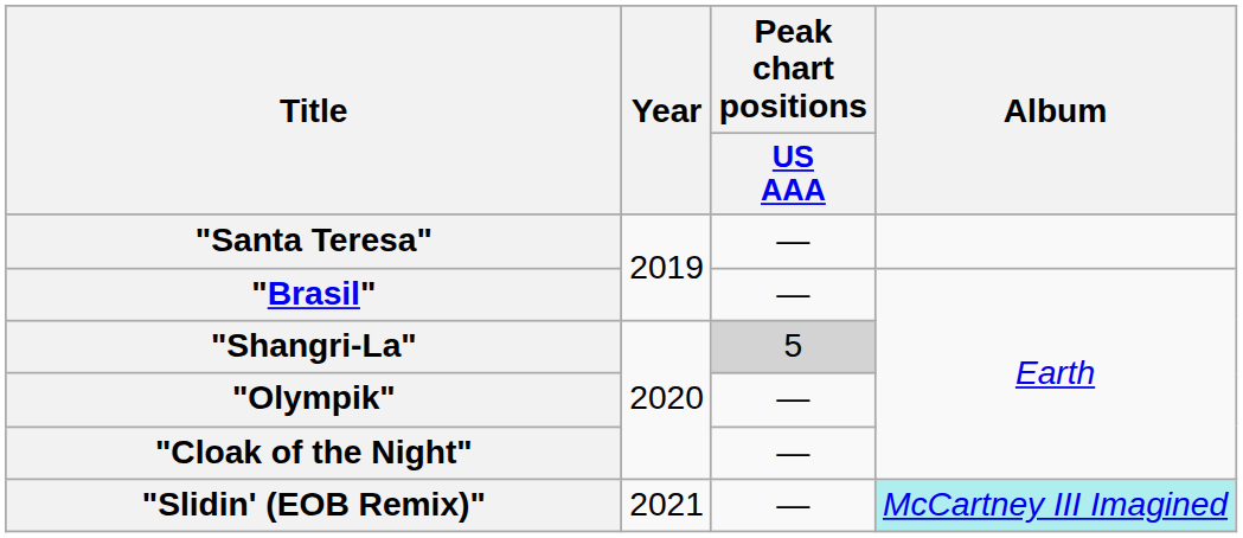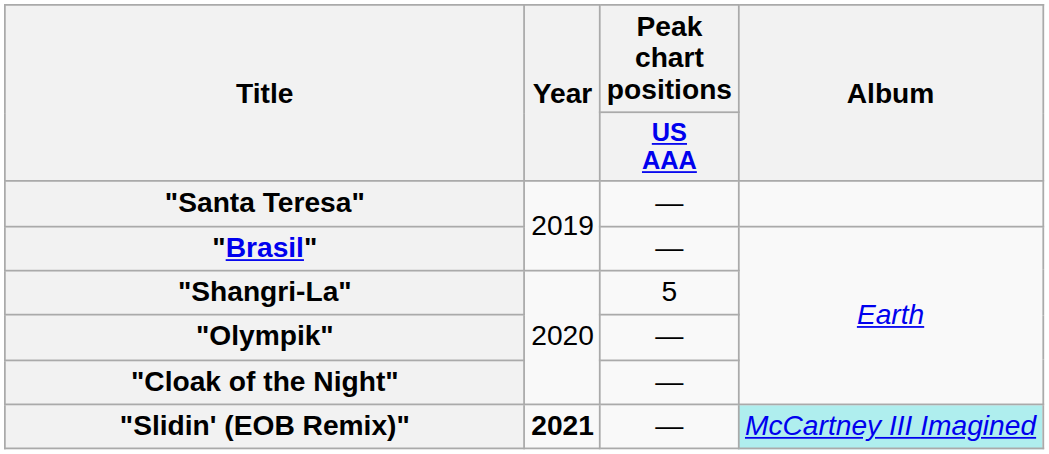"Shangri-La" | Peak chart positions / US AAA: lightgrey background -> no background
"Slidin' (EOB Remix)" | Year: normal -> bold
